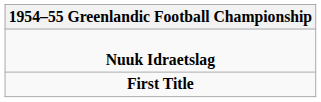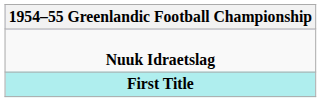row 3 | column 1: no background -> paleturquoise background
